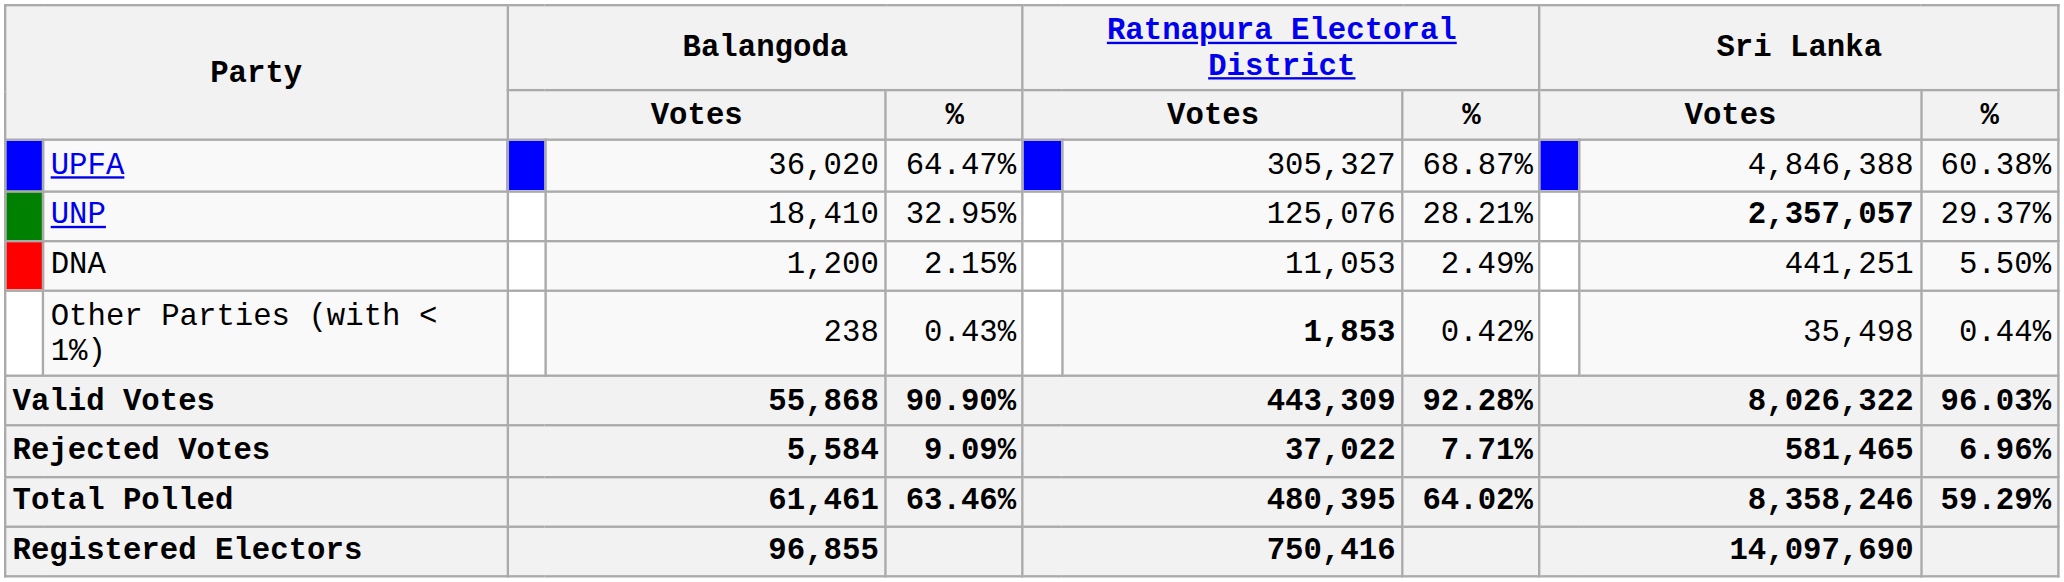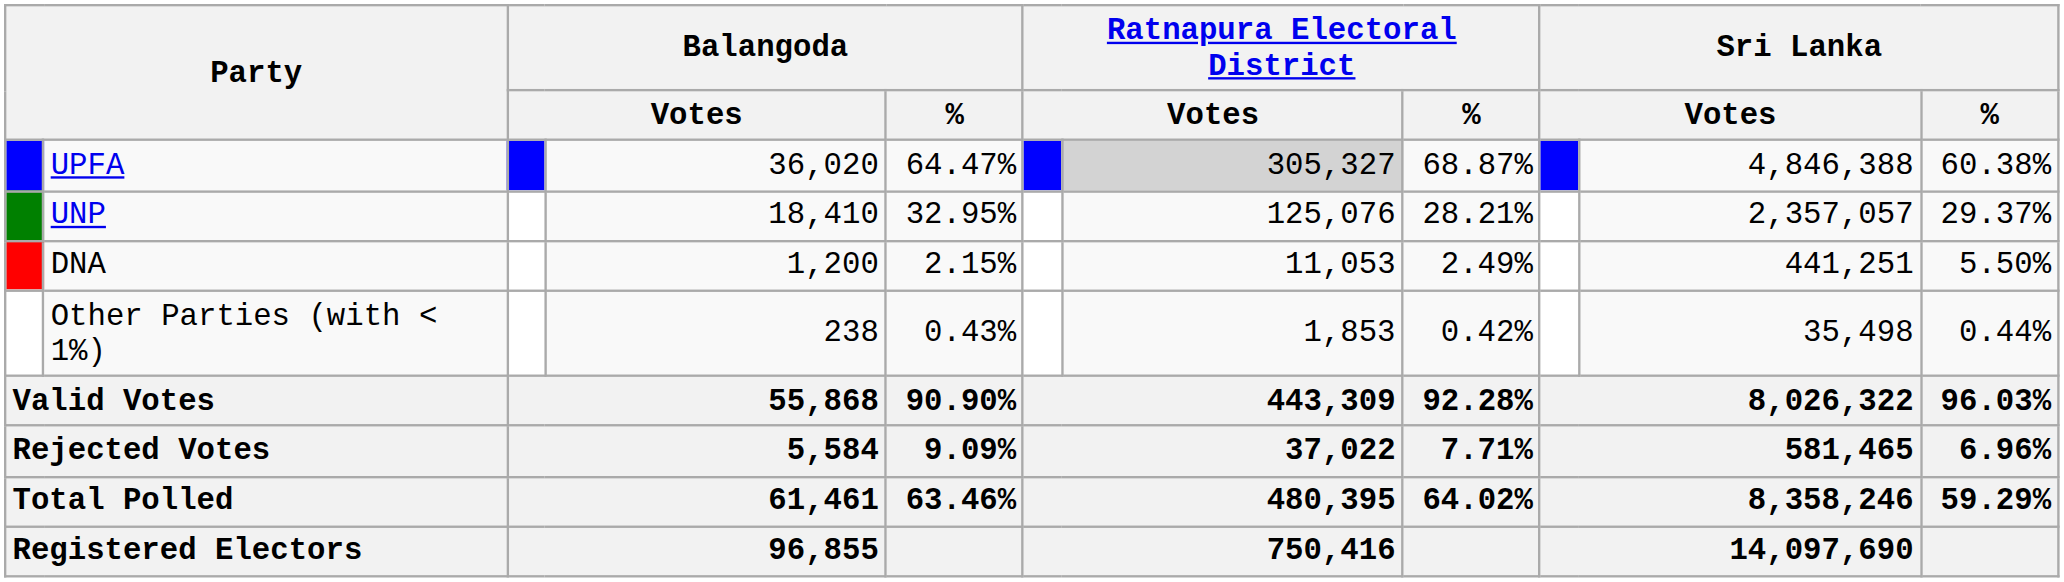UPFA | column 7: no background -> lightgrey background
UNP | column 10: bold -> normal
Other Parties (with < 1%) | column 7: bold -> normal
